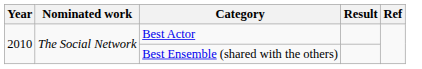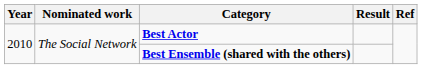Best Actor | Category: normal -> bold
Best Ensemble (shared with the others) | Category: normal -> bold
